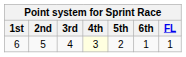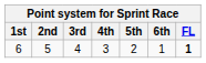6 | 4th: lightyellow background -> no background
6 | FL: normal -> bold
